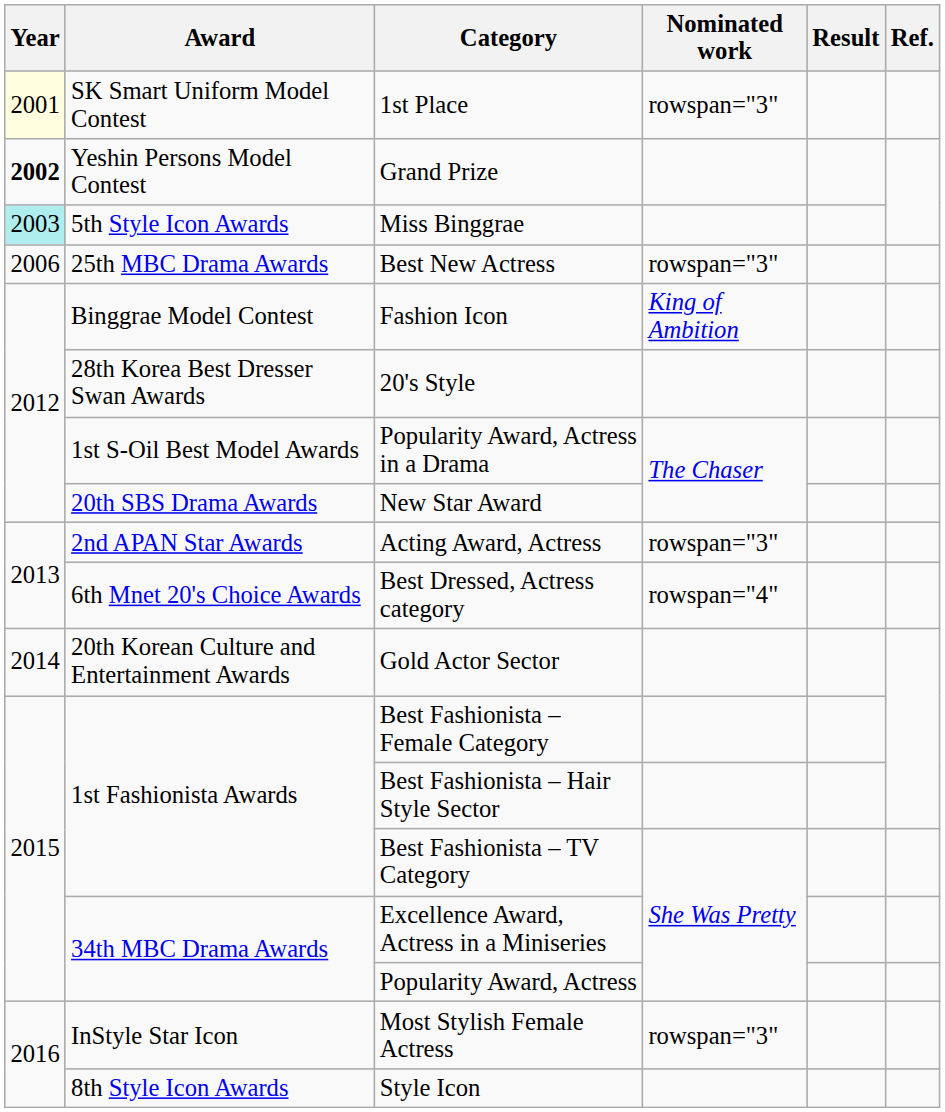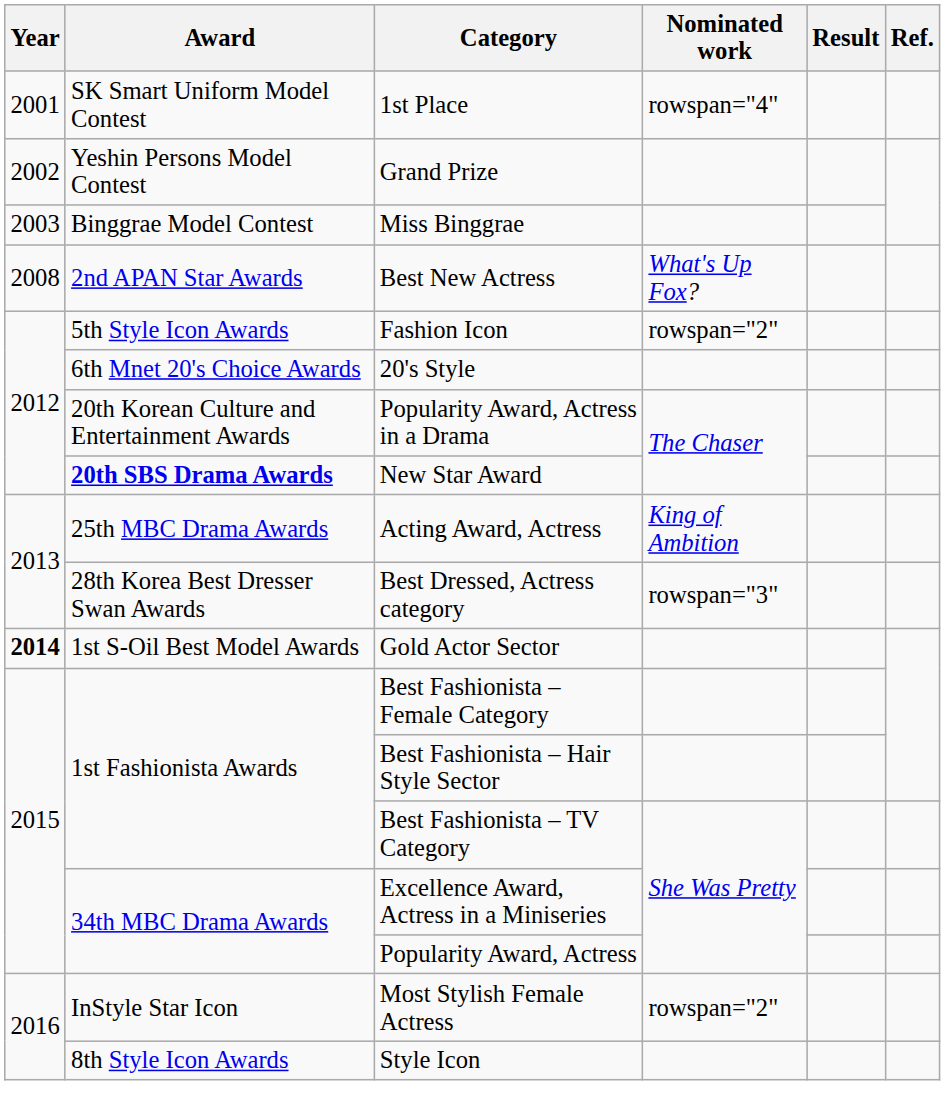1st Place | Year: lightyellow background -> no background
1st Place | Nominated work: rowspan="3" -> rowspan="4"
Grand Prize | Year: bold -> normal
Miss Binggrae | Year: paleturquoise background -> no background
Miss Binggrae | Award: 5th Style Icon Awards -> Binggrae Model Contest
Best New Actress | Year: 2006 -> 2008
Best New Actress | Award: 25th MBC Drama Awards -> 2nd APAN Star Awards
Best New Actress | Nominated work: rowspan="3" -> What's Up Fox?
Fashion Icon | Award: Binggrae Model Contest -> 5th Style Icon Awards
Fashion Icon | Nominated work: King of Ambition -> rowspan="2"
20's Style | Award: 28th Korea Best Dresser Swan Awards -> 6th Mnet 20's Choice Awards
Popularity Award, Actress in a Drama | Award: 1st S-Oil Best Model Awards -> 20th Korean Culture and Entertainment Awards
New Star Award | Award: normal -> bold
Acting Award, Actress | Award: 2nd APAN Star Awards -> 25th MBC Drama Awards
Acting Award, Actress | Nominated work: rowspan="3" -> King of Ambition
Best Dressed, Actress category | Award: 6th Mnet 20's Choice Awards -> 28th Korea Best Dresser Swan Awards
Best Dressed, Actress category | Nominated work: rowspan="4" -> rowspan="3"
Gold Actor Sector | Year: normal -> bold
Gold Actor Sector | Award: 20th Korean Culture and Entertainment Awards -> 1st S-Oil Best Model Awards
Most Stylish Female Actress | Nominated work: rowspan="3" -> rowspan="2"
